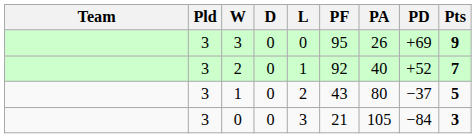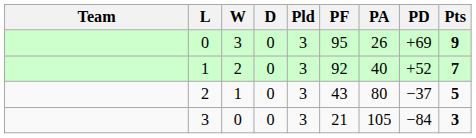columns swapped: Pld <-> L
